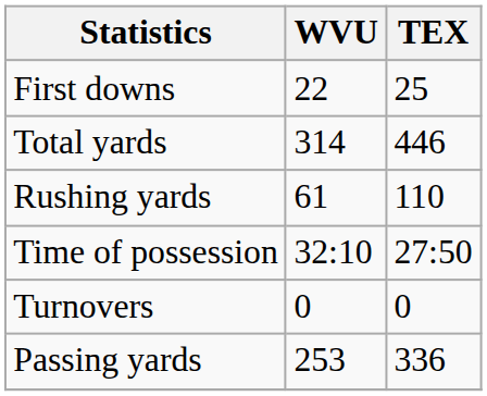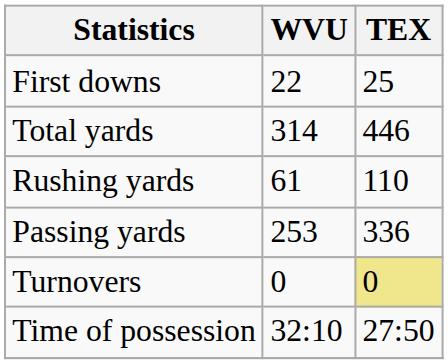rows swapped: Passing yards <-> Time of possession
Turnovers | TEX: no background -> khaki background
